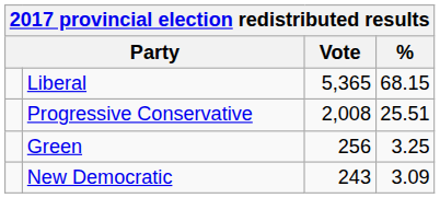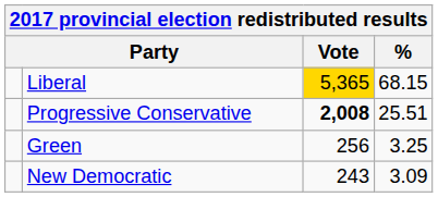Liberal | Vote: no background -> gold background
Progressive Conservative | Vote: normal -> bold
